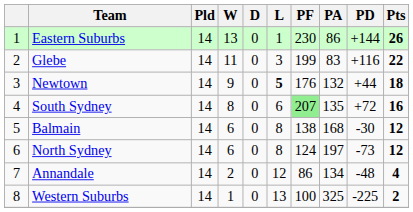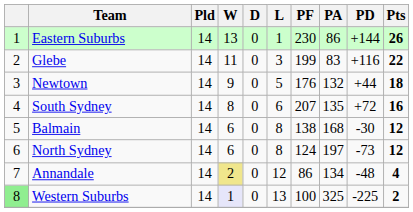Newtown | L: bold -> normal
South Sydney | PF: lightgreen background -> no background
Annandale | W: no background -> khaki background
Western Suburbs | column 1: no background -> lightgreen background
Western Suburbs | W: no background -> lavender background
